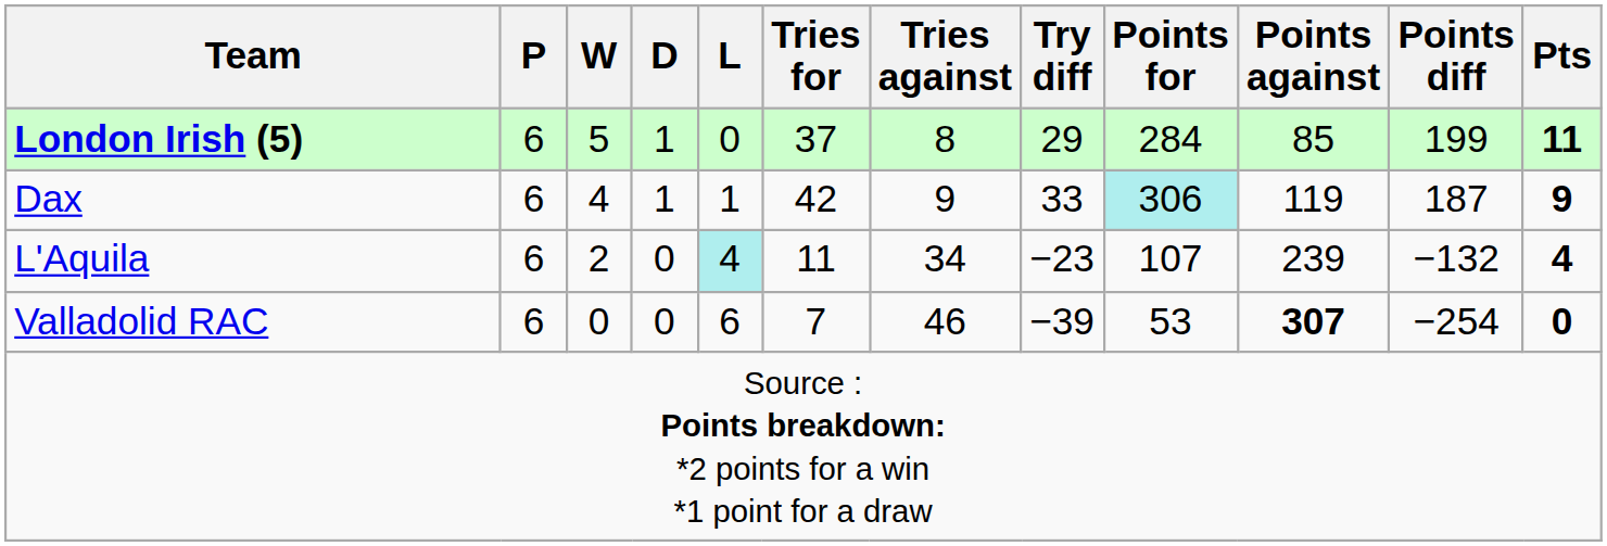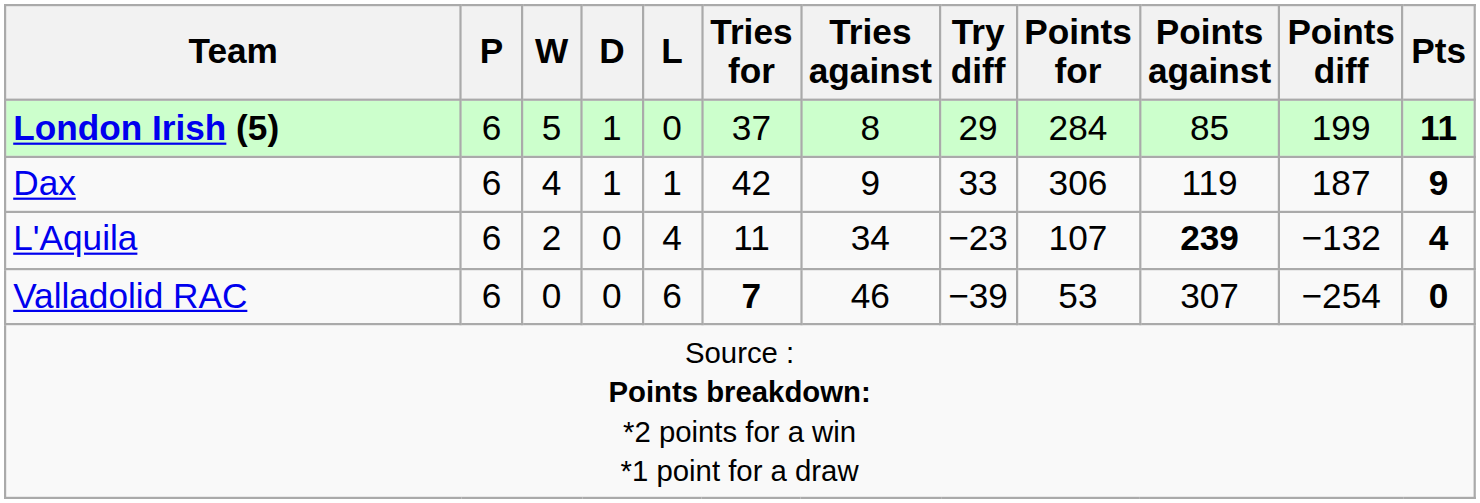Dax | Points for: paleturquoise background -> no background
L'Aquila | L: paleturquoise background -> no background
L'Aquila | Points against: normal -> bold
Valladolid RAC | Tries for: normal -> bold
Valladolid RAC | Points against: bold -> normal
